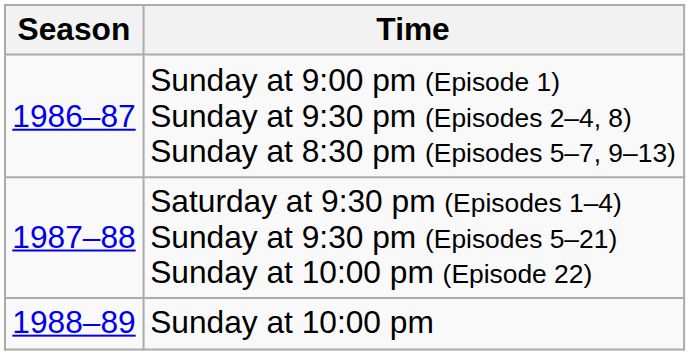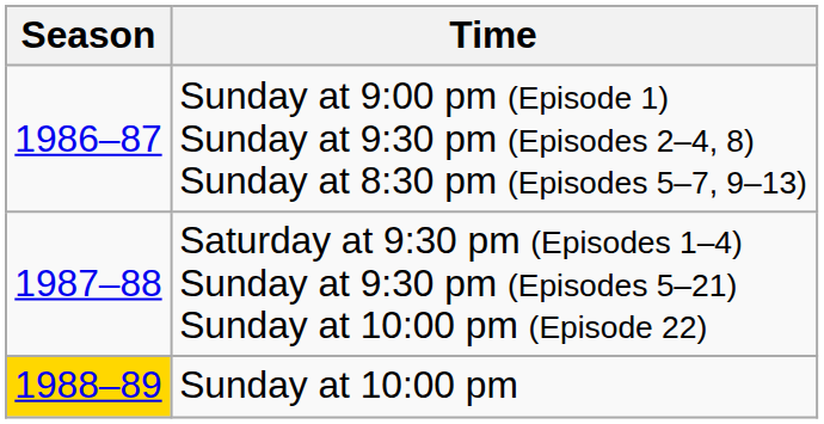Sunday at 10:00 pm | Season: no background -> gold background
